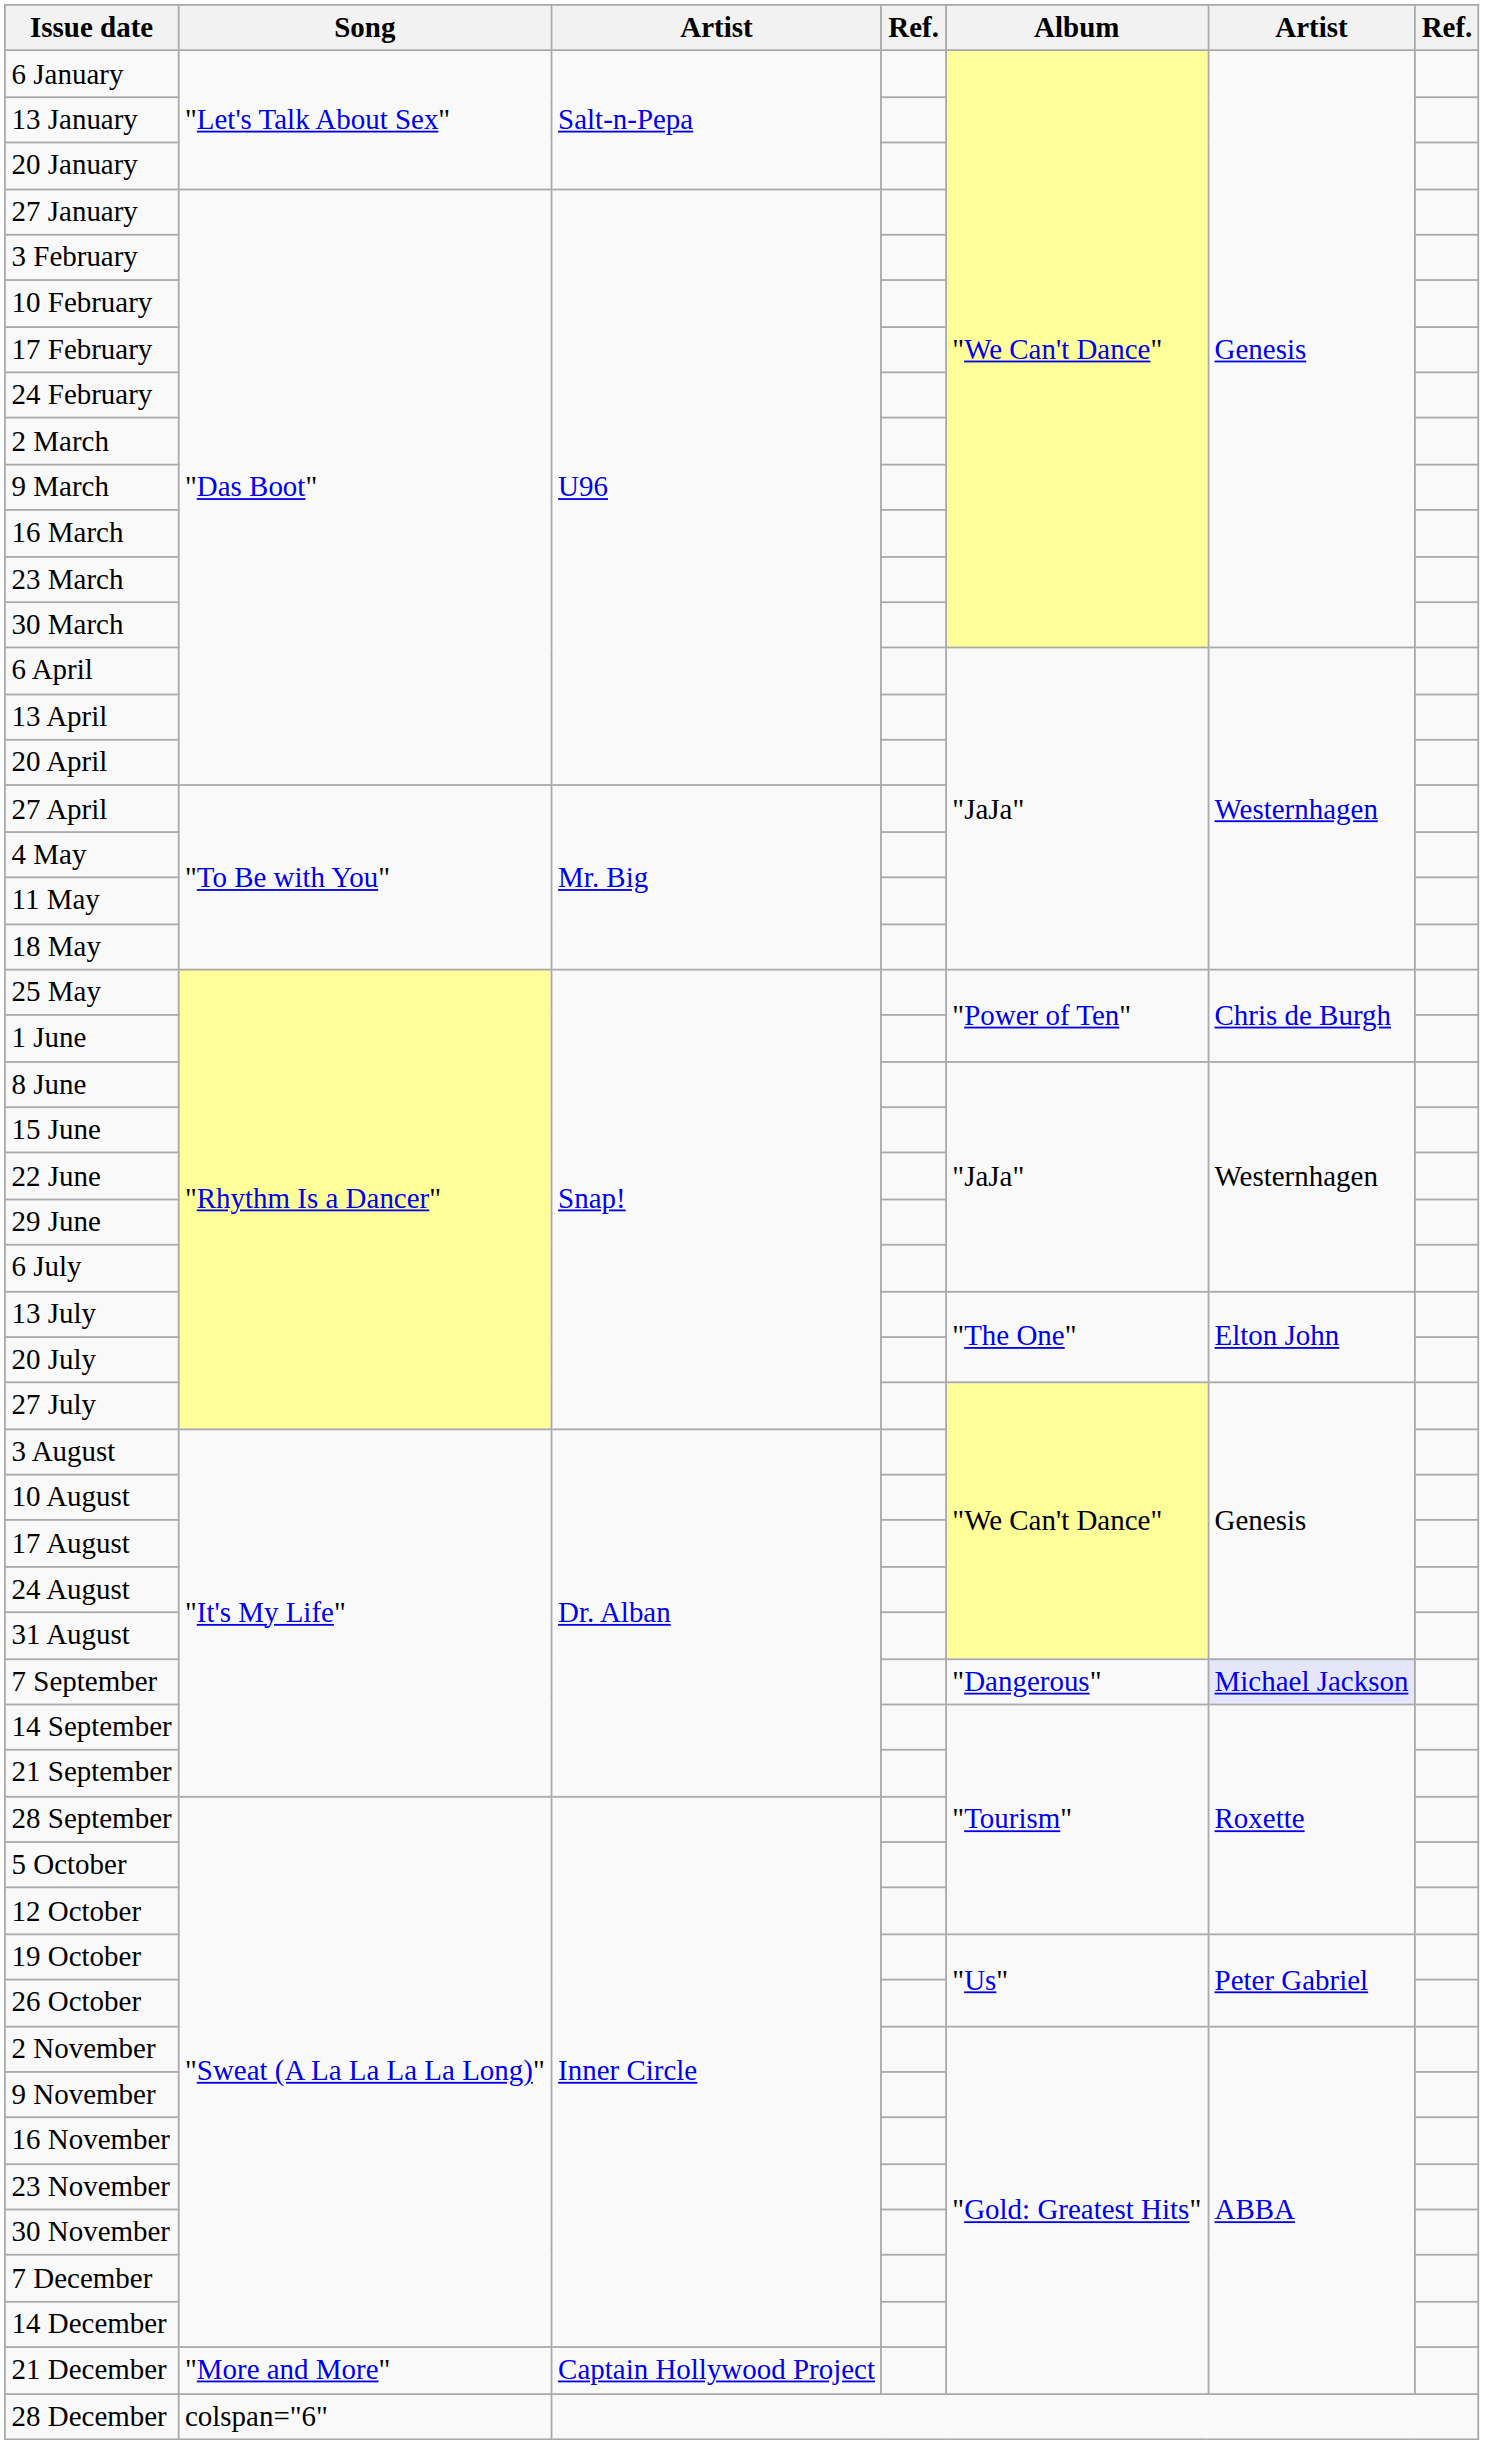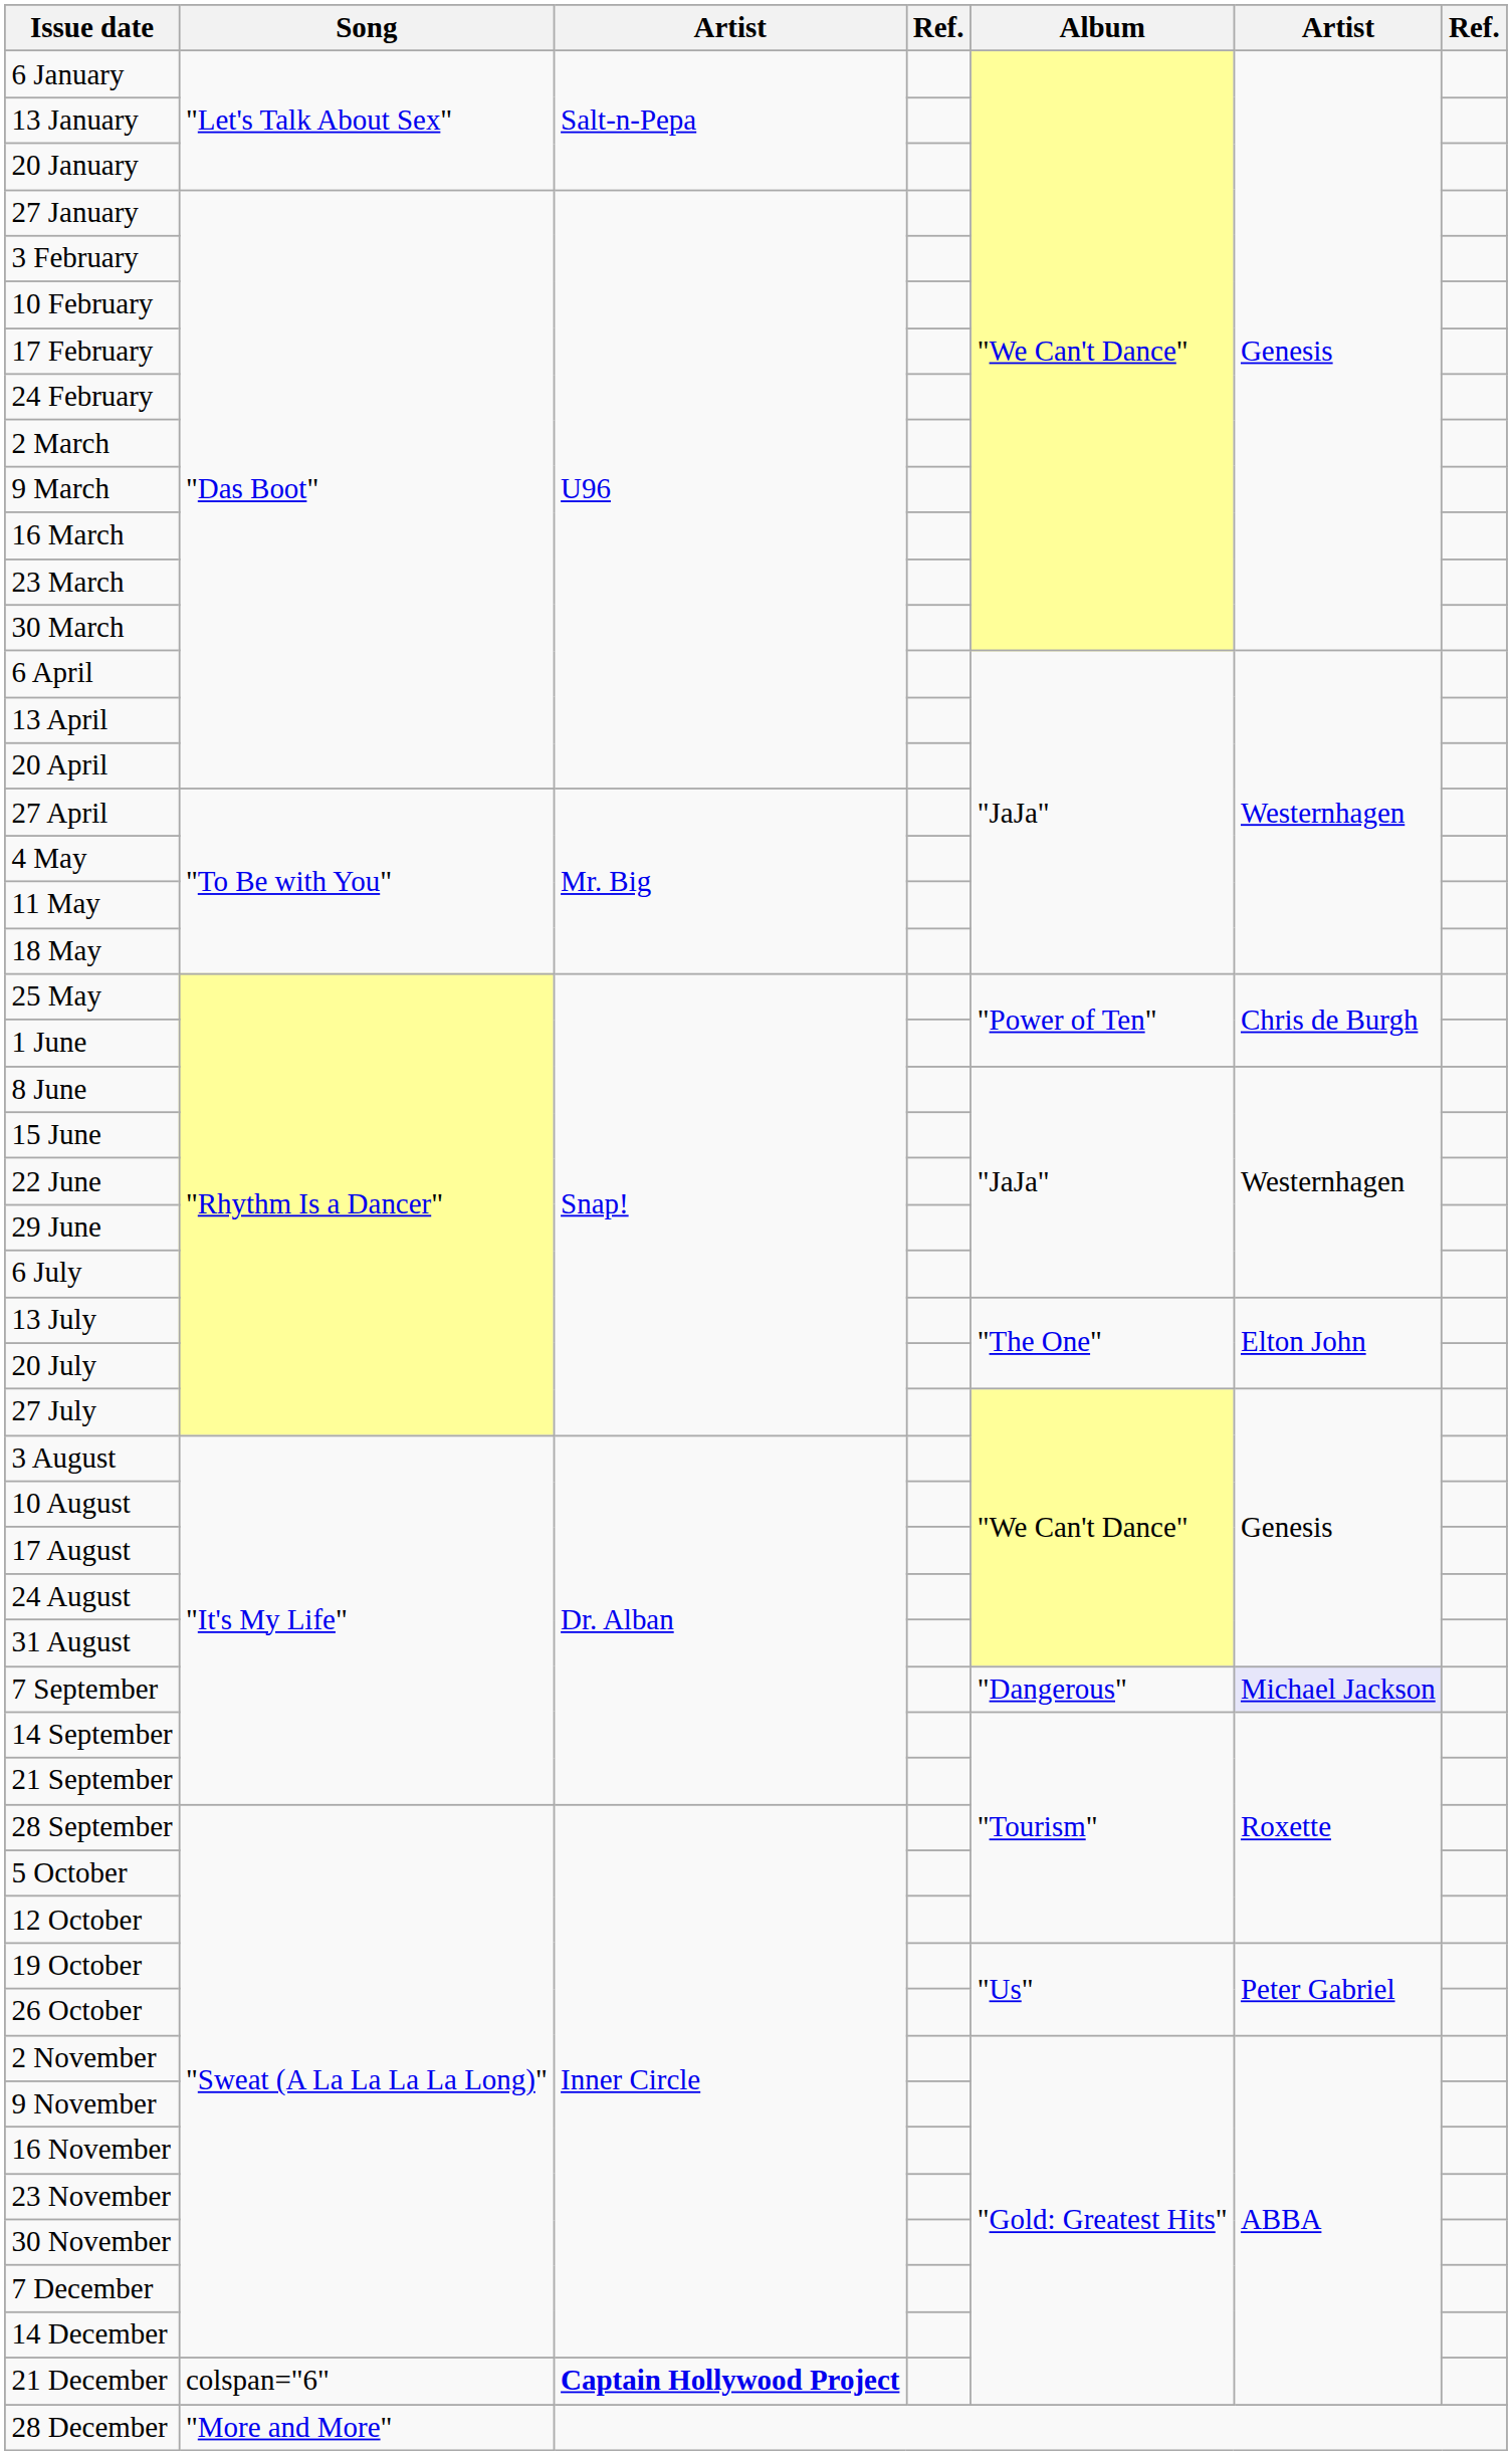21 December | Song: "More and More" -> colspan="6"
21 December | column 3: normal -> bold
28 December | Song: colspan="6" -> "More and More"
